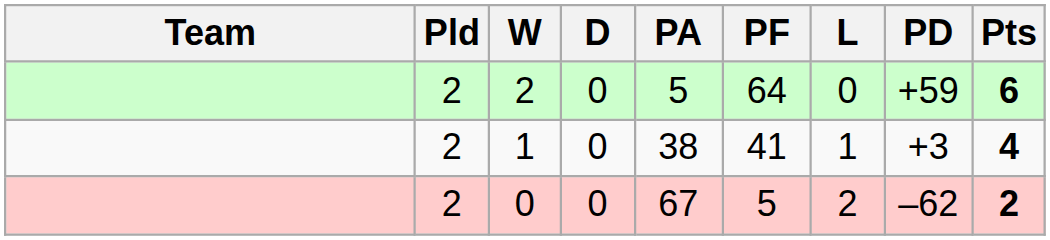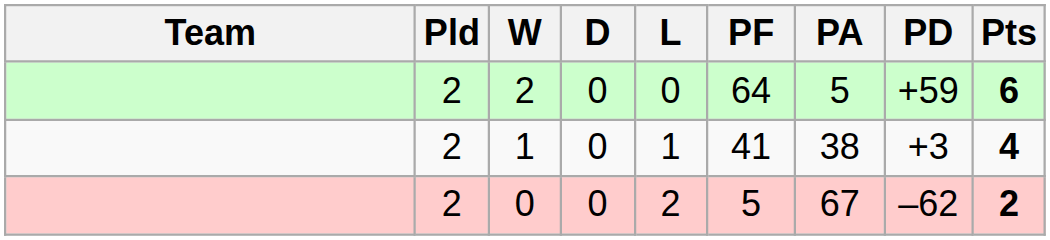columns swapped: L <-> PA
